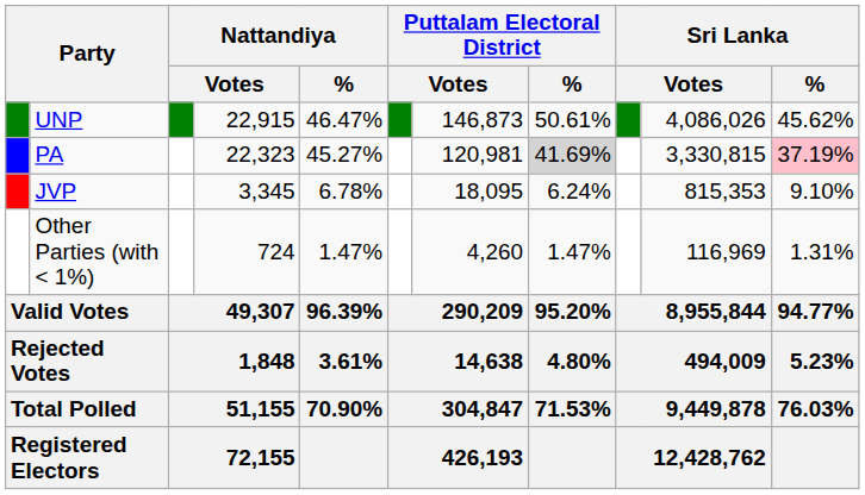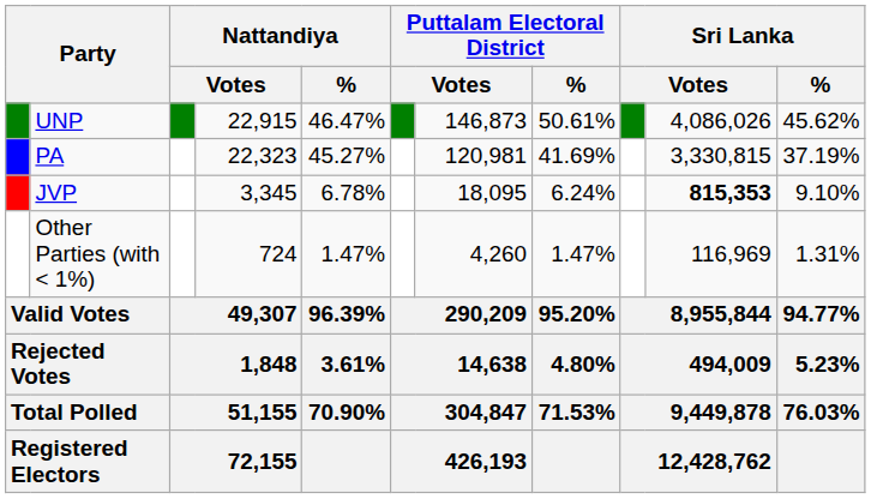PA | Puttalam Electoral District / %: lightgrey background -> no background
PA | Sri Lanka / %: pink background -> no background
JVP | column 10: normal -> bold
